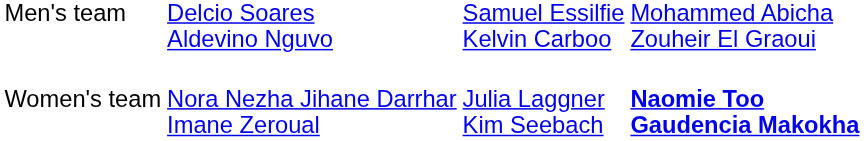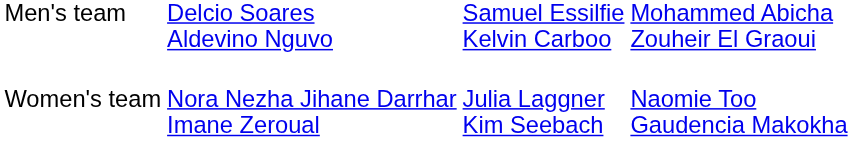Women's team | column 4: bold -> normal
